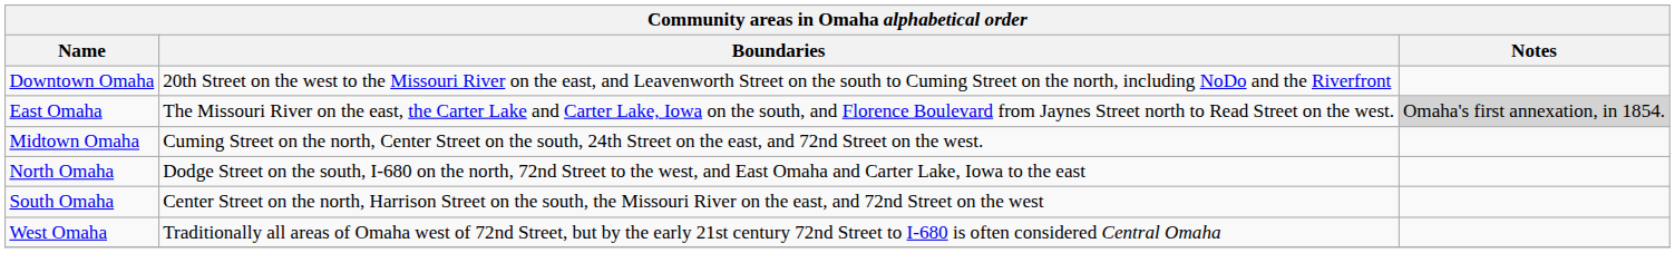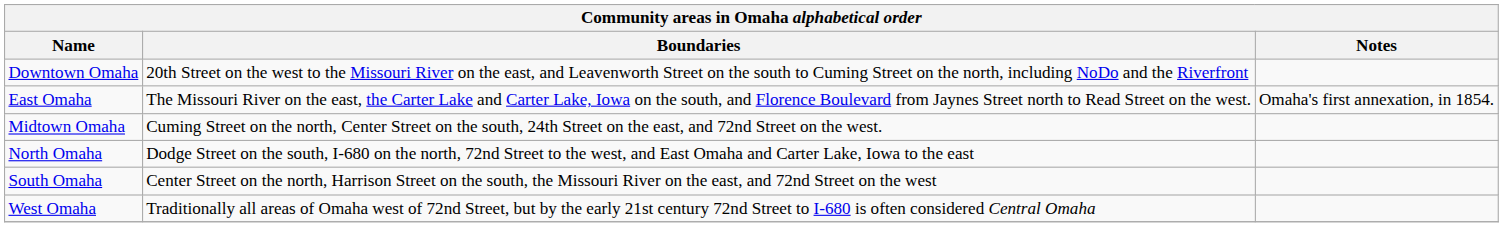East Omaha | Notes: lightgrey background -> no background
